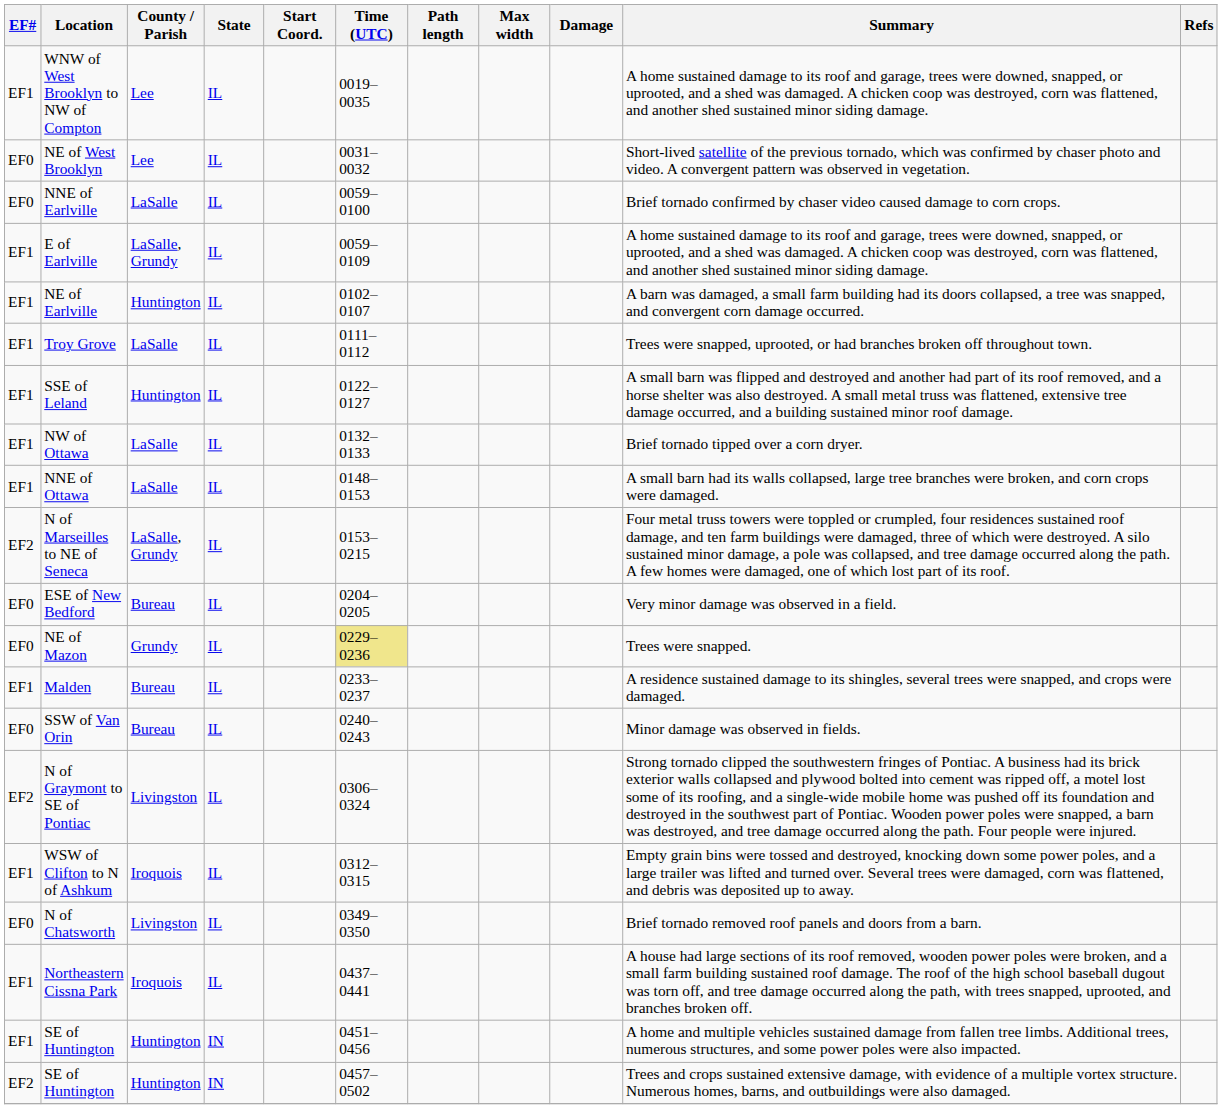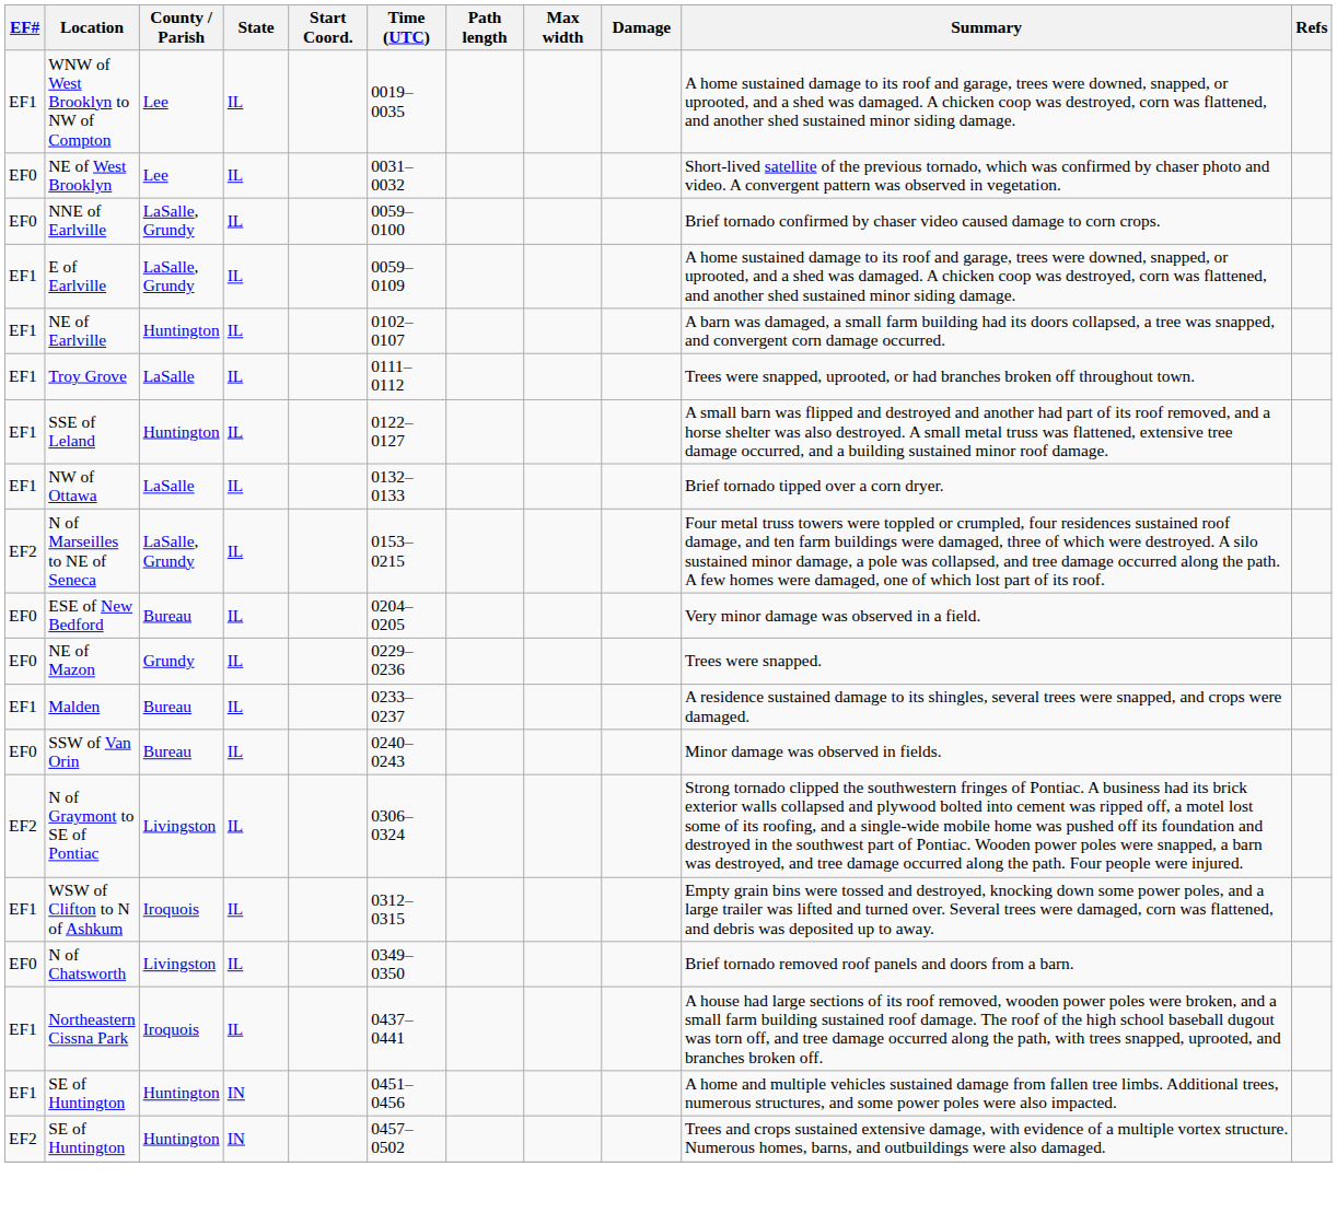NNE of Earlville | County / Parish: LaSalle -> LaSalle, Grundy
- row: EF1 | NNE of Ottawa | LaSalle | IL | 0148–0153 | A small barn had its walls collapsed, large tree branches were broken, and corn crops were damaged.
NE of Mazon | Time (UTC): khaki background -> no background
